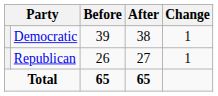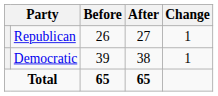rows swapped: Democratic <-> Republican
